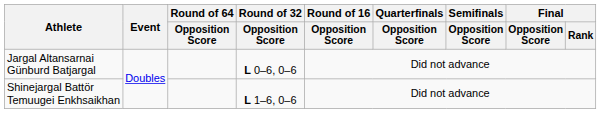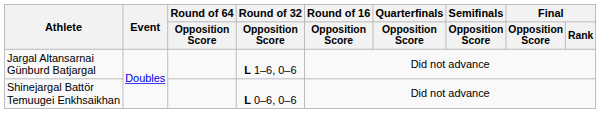Jargal Altansarnai Günburd Batjargal | Round of 32 / Opposition Score: L 0–6, 0–6 -> L 1–6, 0–6
Shinejargal Battör Temuugei Enkhsaikhan | Round of 32 / Opposition Score: L 1–6, 0–6 -> L 0–6, 0–6
